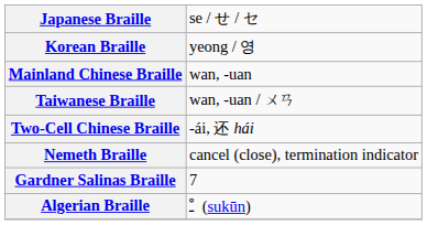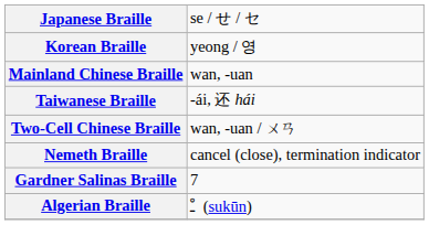Taiwanese Braille | column 2: wan, -uan / ㄨㄢ -> -ái, 还 hái
Two-Cell Chinese Braille | column 2: -ái, 还 hái -> wan, -uan / ㄨㄢ
